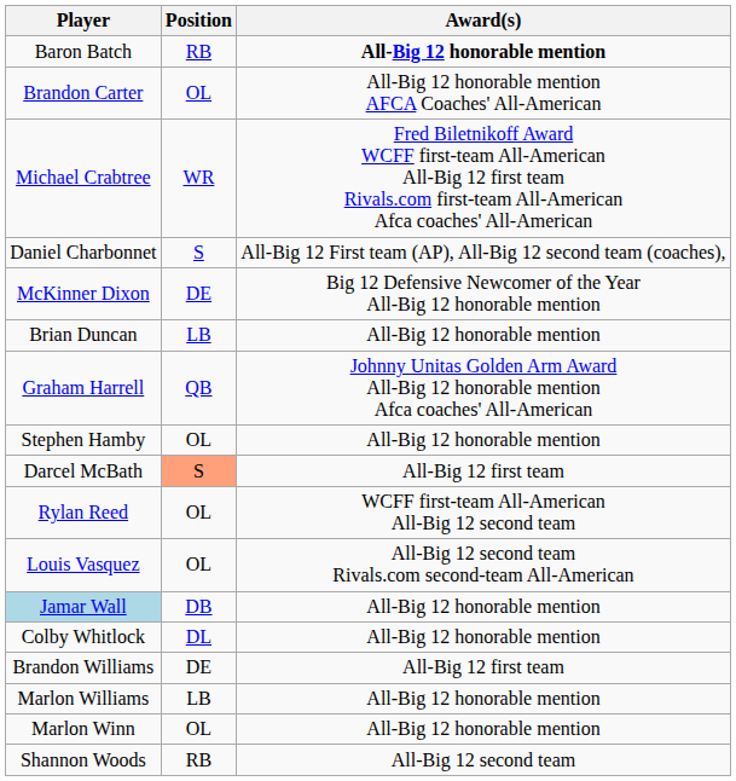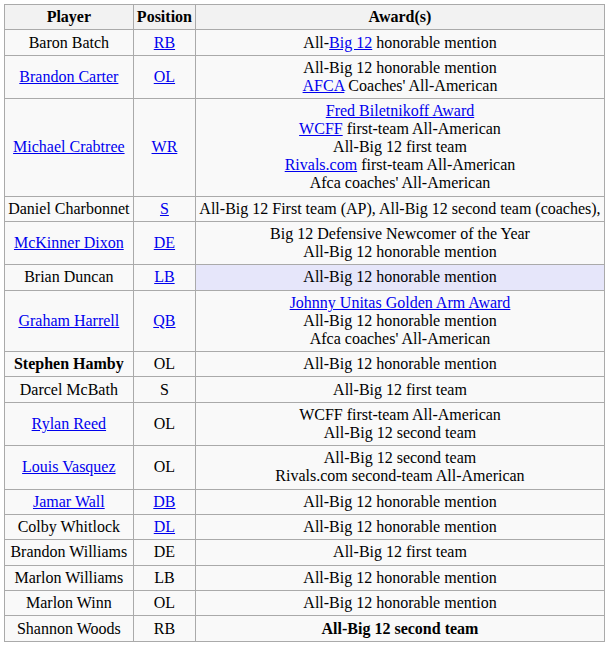row 2 | Award(s): bold -> normal
row 7 | Award(s): no background -> lavender background
row 9 | Player: normal -> bold
row 10 | Position: lightsalmon background -> no background
row 13 | Player: lightblue background -> no background
row 18 | Award(s): normal -> bold
